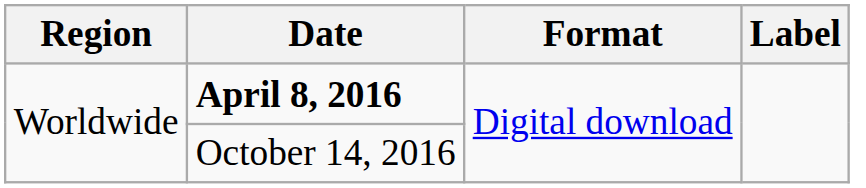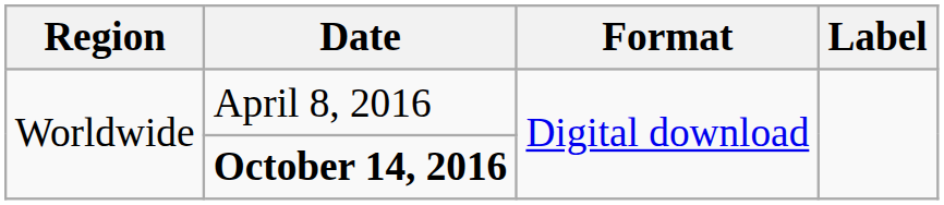April 8, 2016 | Date: bold -> normal
October 14, 2016 | Date: normal -> bold
